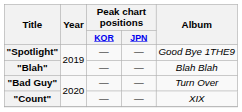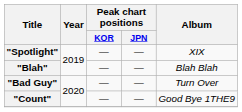"Spotlight" | Album: Good Bye 1THE9 -> XIX
"Count" | Album: XIX -> Good Bye 1THE9
